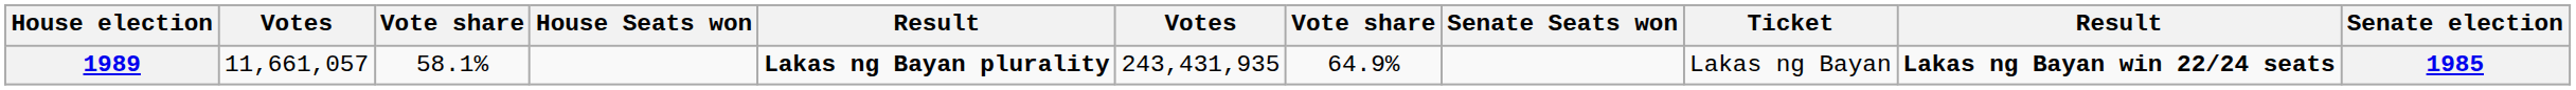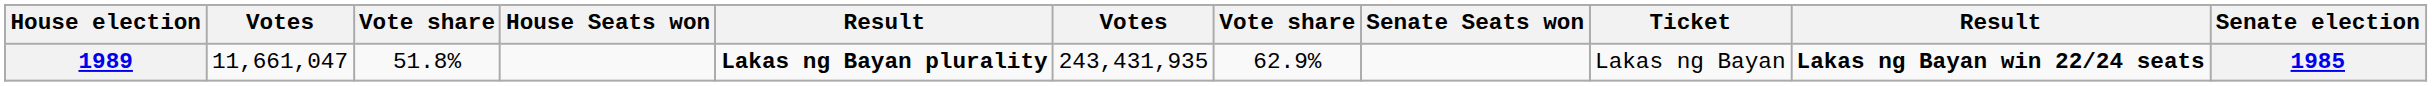row 2 | column 2: 11,661,057 -> 11,661,047
row 2 | column 3: 58.1% -> 51.8%
row 2 | column 7: 64.9% -> 62.9%
